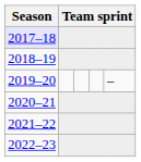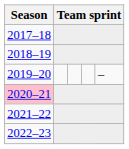2017–18 | Season: lavender background -> no background
2020–21 | Season: no background -> pink background
